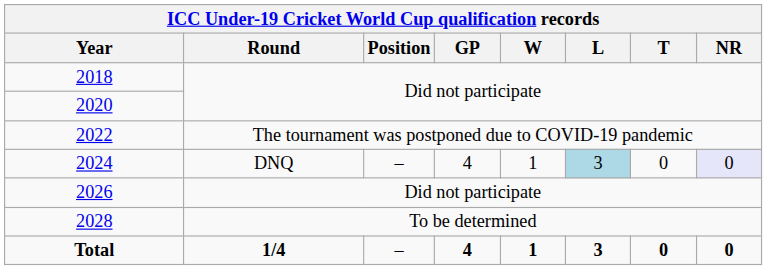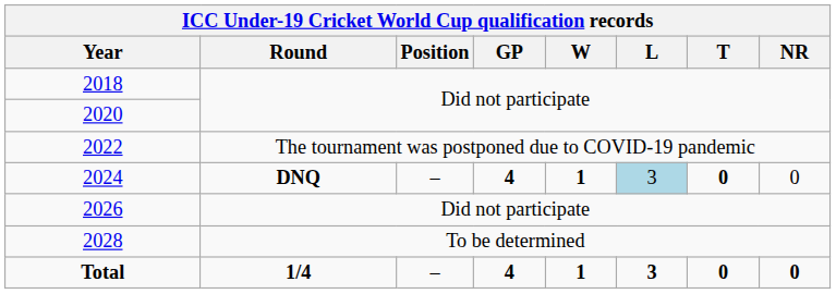2024 | Round: normal -> bold
2024 | GP: normal -> bold
2024 | W: normal -> bold
2024 | T: normal -> bold
2024 | NR: lavender background -> no background
